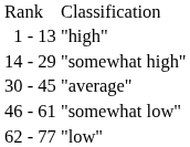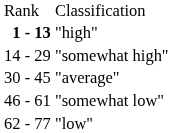"high" | column 1: normal -> bold
